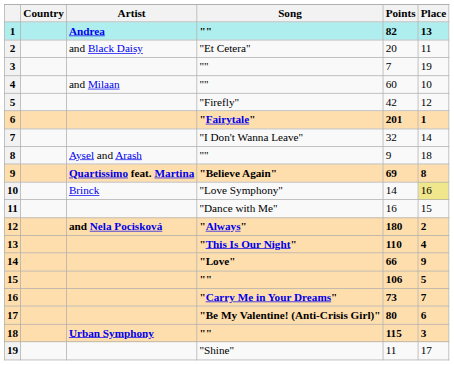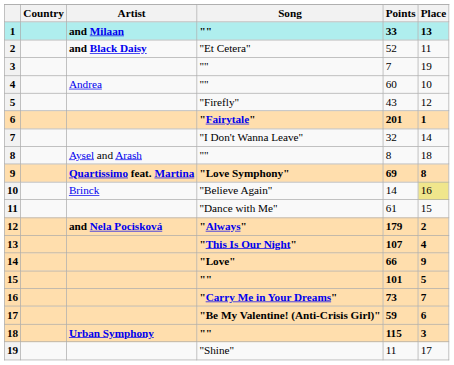row 2 | Artist: Andrea -> and Milaan
row 2 | Points: 82 -> 33
row 3 | Artist: normal -> bold
row 3 | Points: 20 -> 52
row 5 | Artist: and Milaan -> Andrea
row 6 | Points: 42 -> 43
row 9 | Points: 9 -> 8
row 10 | Song: "Believe Again" -> "Love Symphony"
row 11 | Song: "Love Symphony" -> "Believe Again"
row 12 | Points: 16 -> 61
row 13 | Points: 180 -> 179
row 14 | Points: 110 -> 107
row 16 | Points: 106 -> 101
row 18 | Points: 80 -> 59
